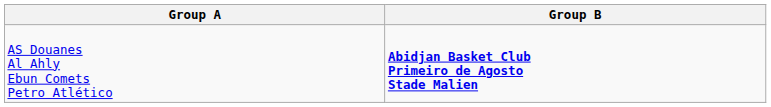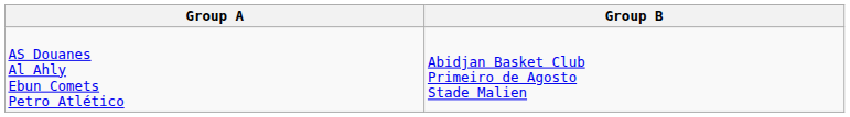AS Douanes Al Ahly Ebun Comets Petro Atlético | Group B: bold -> normal
